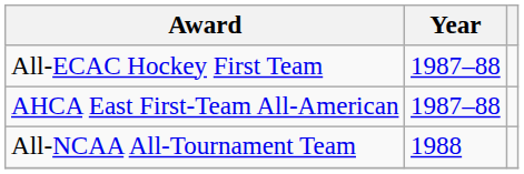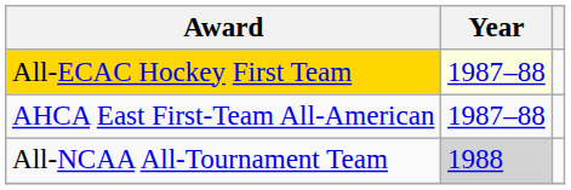row 2 | Award: no background -> gold background
row 2 | Year: no background -> lightyellow background
row 4 | Year: no background -> lightgrey background
